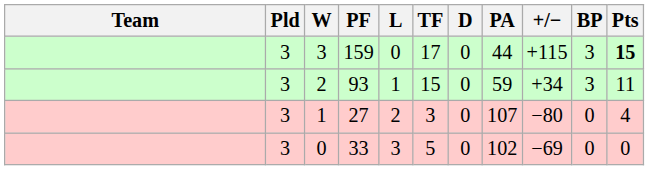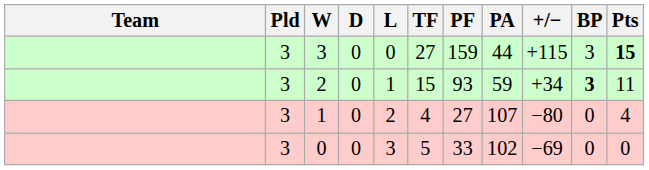columns swapped: D <-> PF
row 2 | TF: 17 -> 27
row 3 | BP: normal -> bold
row 4 | TF: 3 -> 4
